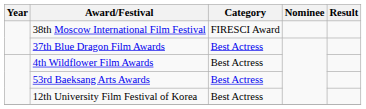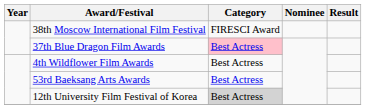37th Blue Dragon Film Awards | Category: no background -> pink background
12th University Film Festival of Korea | Category: no background -> lightgrey background
